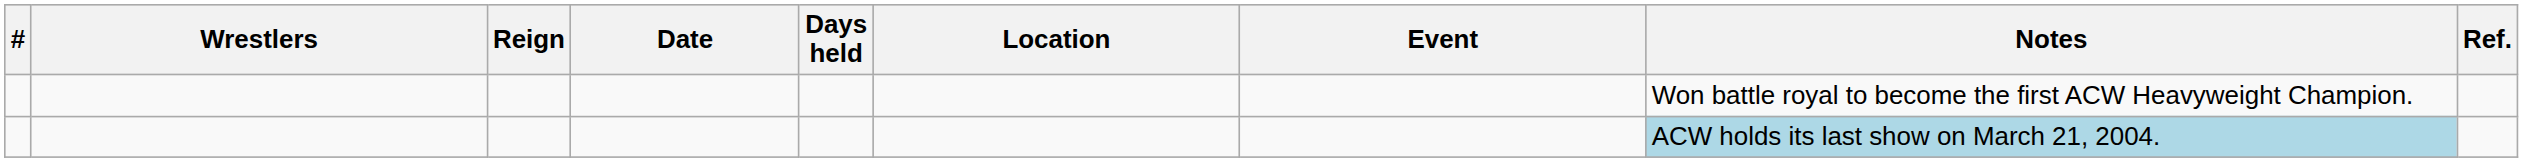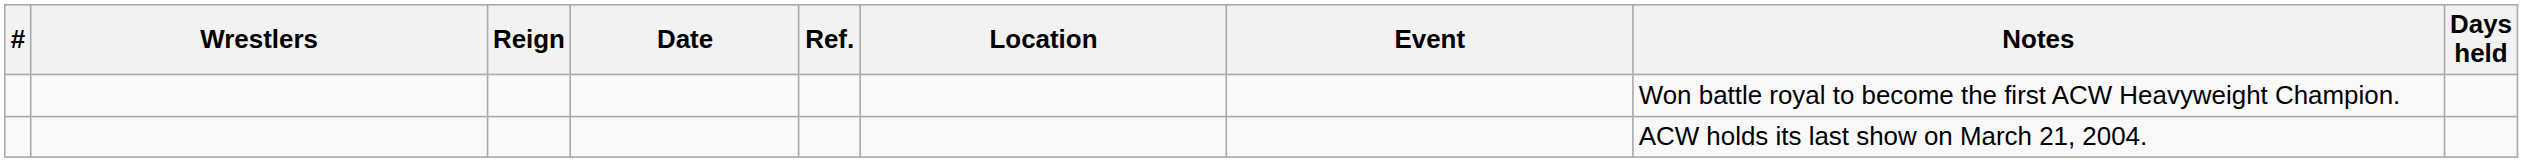columns swapped: Days held <-> Ref.
row 3 | Notes: lightblue background -> no background
